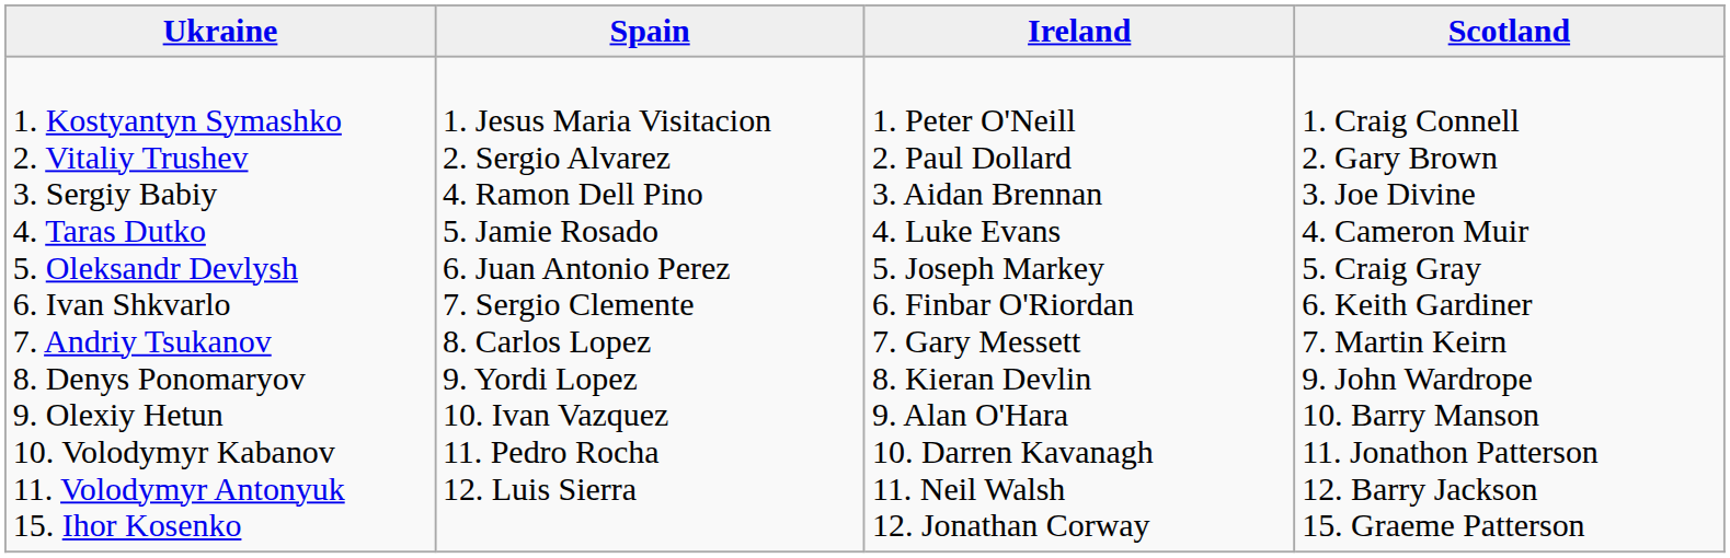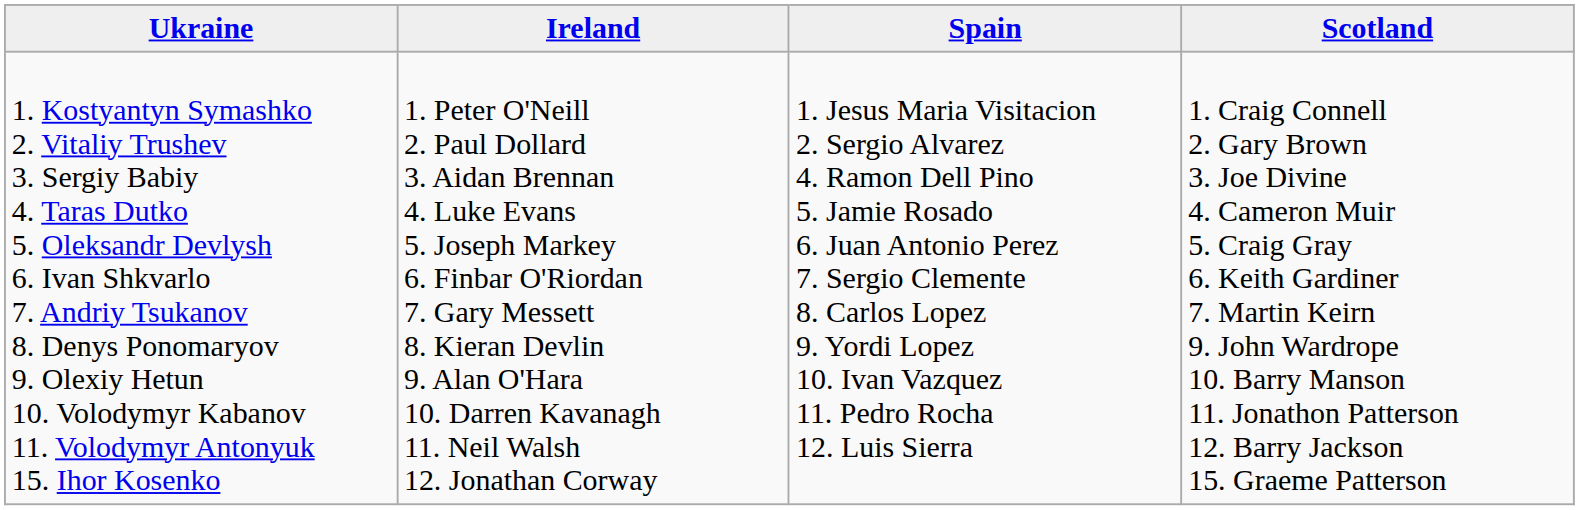columns swapped: Ireland <-> Spain
